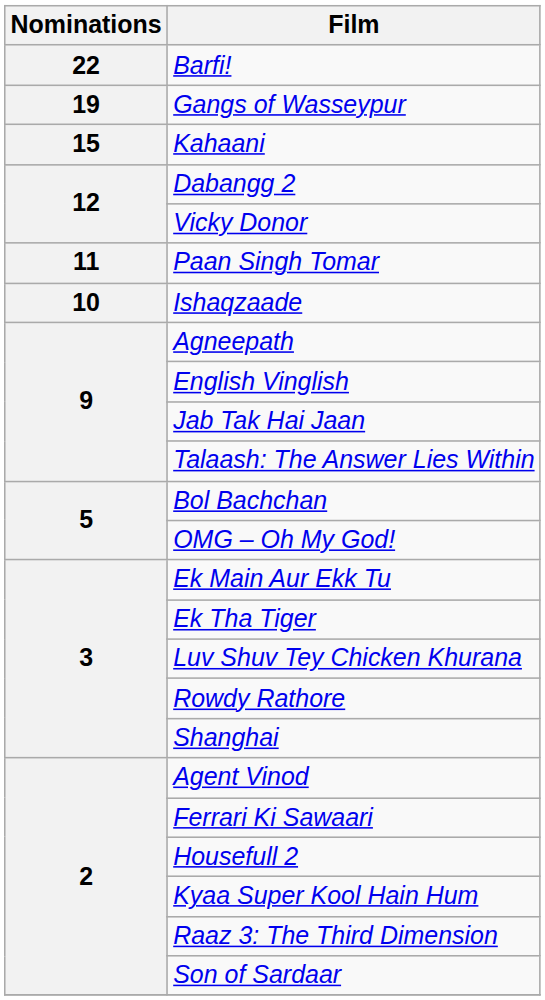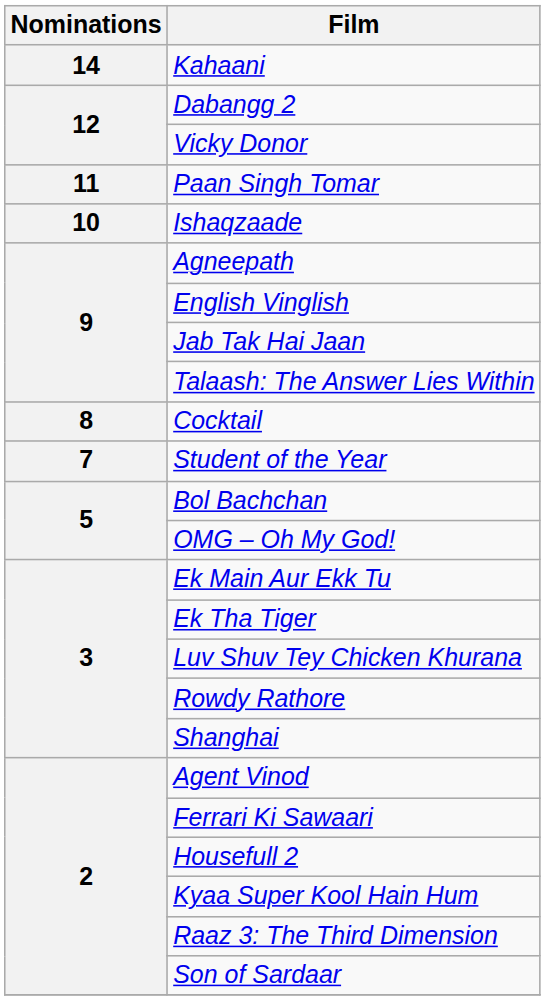- row: 22 | Barfi!
- row: 19 | Gangs of Wasseypur
Kahaani | Nominations: 15 -> 14
+ row: 8 | Cocktail
+ row: 7 | Student of the Year
